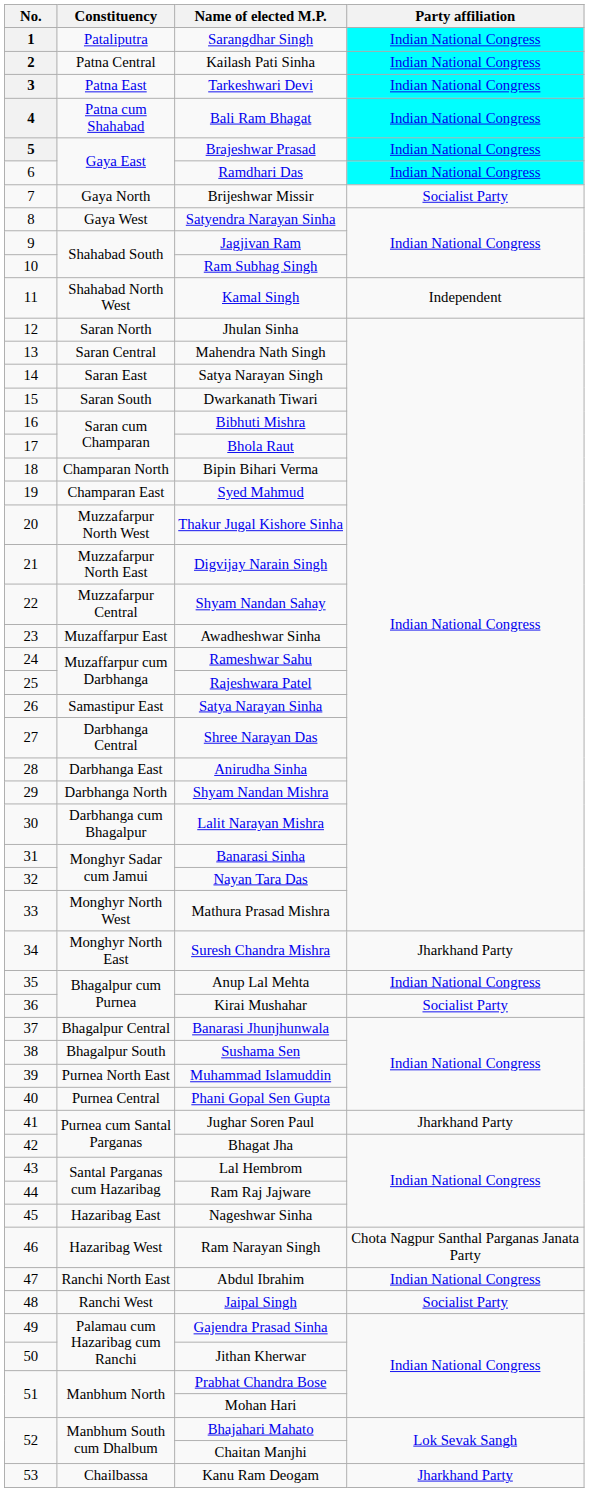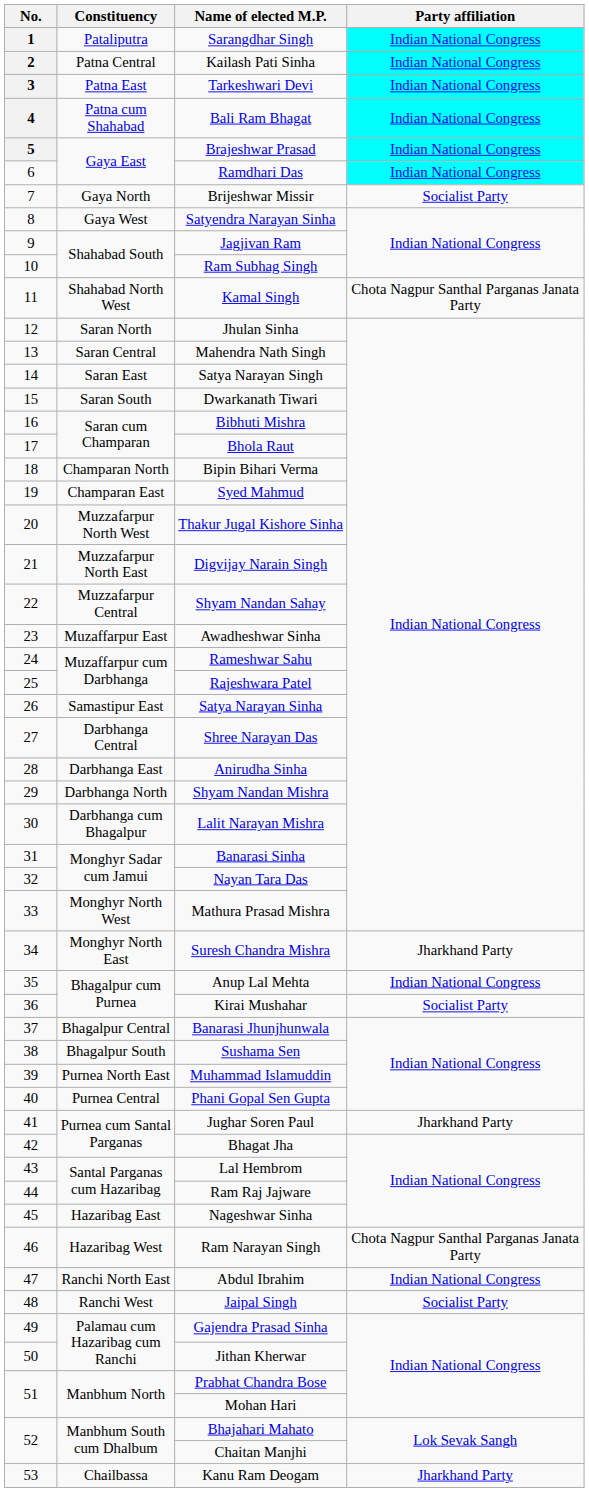Kamal Singh | Party affiliation: Independent -> Chota Nagpur Santhal Parganas Janata Party
